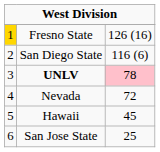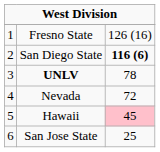Fresno State | column 1: gold background -> no background
San Diego State | column 3: normal -> bold
UNLV | column 3: pink background -> no background
Hawaii | column 3: no background -> pink background
